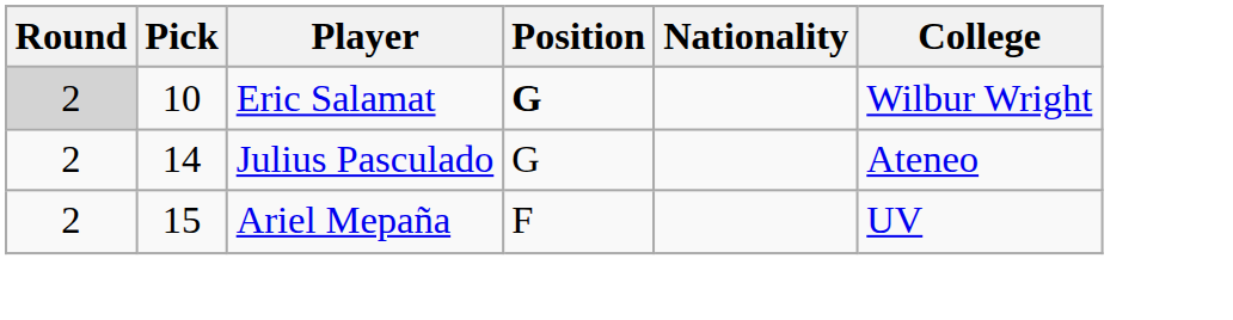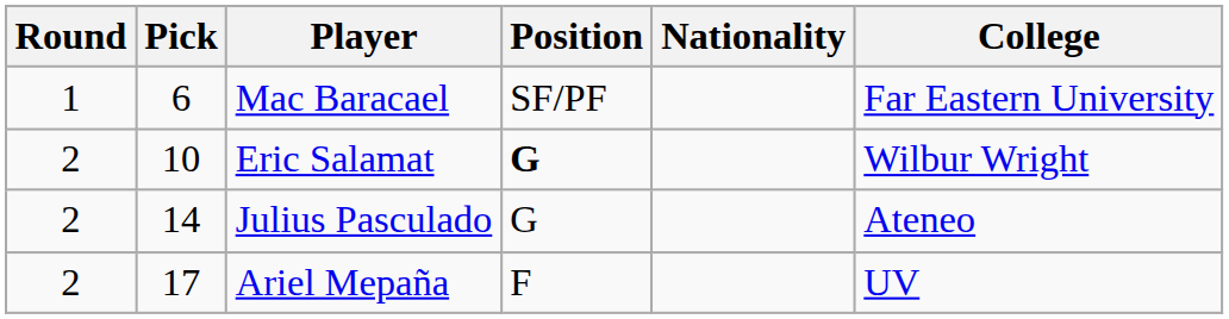+ row: 1 | 6 | Mac Baracael | SF/PF | Far Eastern University
Eric Salamat | Round: lightgrey background -> no background
Ariel Mepaña | Pick: 15 -> 17
